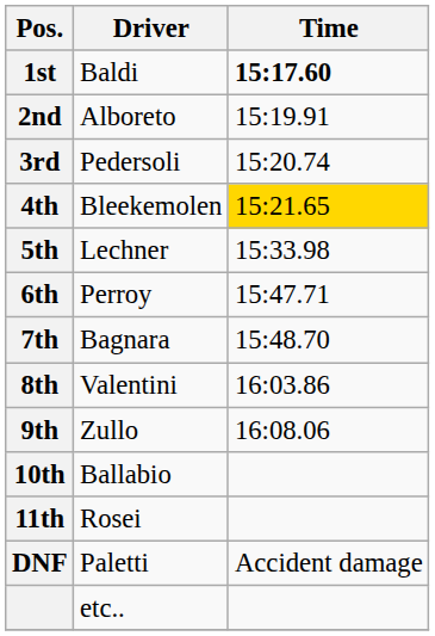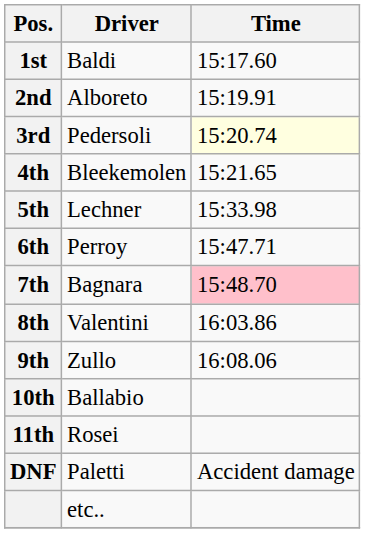1st | Time: bold -> normal
3rd | Time: no background -> lightyellow background
4th | Time: gold background -> no background
7th | Time: no background -> pink background
